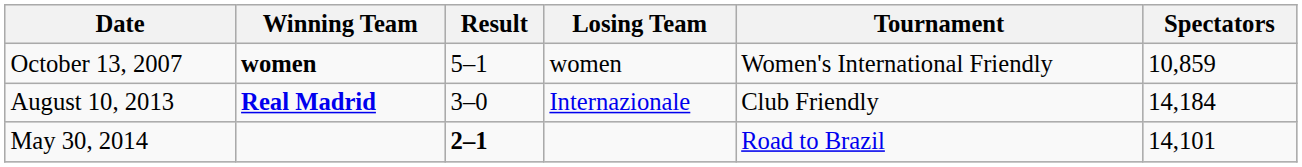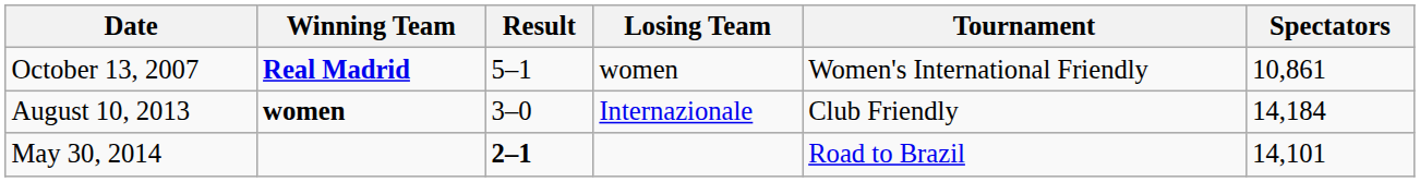October 13, 2007 | Winning Team: women -> Real Madrid
October 13, 2007 | Spectators: 10,859 -> 10,861
August 10, 2013 | Winning Team: Real Madrid -> women
